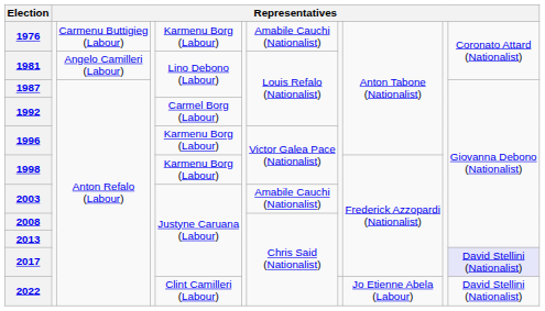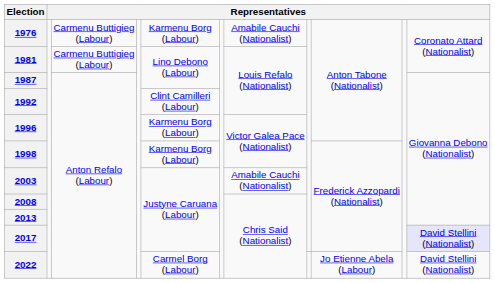1981 | column 3: Angelo Camilleri (Labour) -> Carmenu Buttigieg (Labour)
1992 | column 5: Carmel Borg (Labour) -> Clint Camilleri (Labour)
2022 | column 5: Clint Camilleri (Labour) -> Carmel Borg (Labour)
